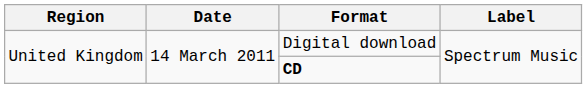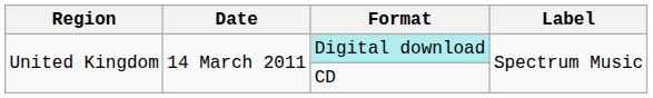Digital download | Format: no background -> paleturquoise background
CD | Format: bold -> normal
